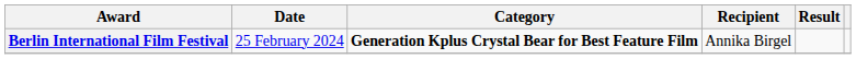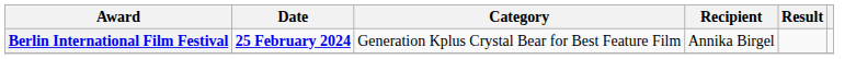Berlin International Film Festival | Date: normal -> bold
Berlin International Film Festival | Category: bold -> normal
